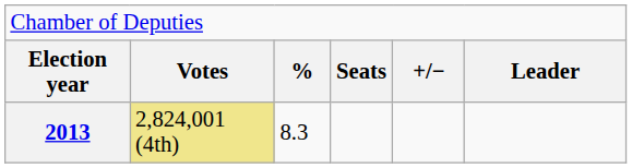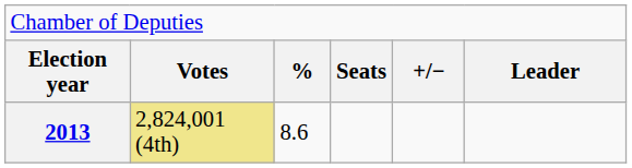2013 | column 3: 8.3 -> 8.6
